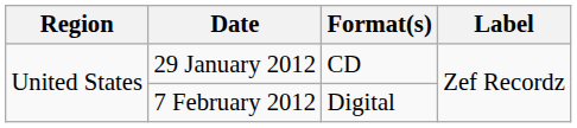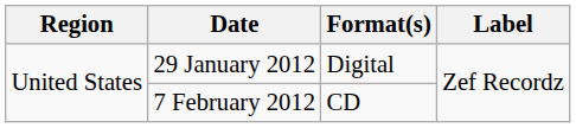29 January 2012 | Format(s): CD -> Digital
7 February 2012 | Format(s): Digital -> CD
